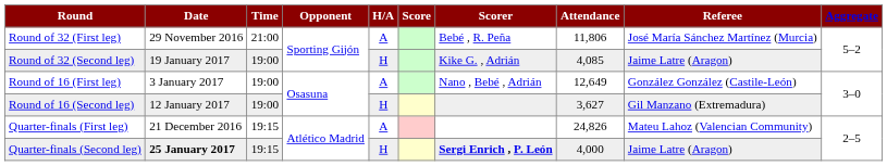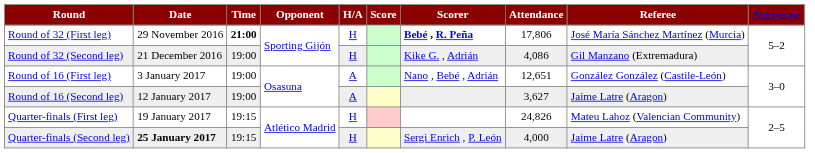Round of 32 (First leg) | Time: normal -> bold
Round of 32 (First leg) | H/A: A -> H
Round of 32 (First leg) | Scorer: normal -> bold
Round of 32 (First leg) | Attendance: 11,806 -> 17,806
Round of 32 (Second leg) | Date: 19 January 2017 -> 21 December 2016
Round of 32 (Second leg) | Attendance: 4,085 -> 4,086
Round of 32 (Second leg) | Referee: Jaime Latre (Aragon) -> Gil Manzano (Extremadura)
Round of 16 (First leg) | Attendance: 12,649 -> 12,651
Round of 16 (Second leg) | H/A: H -> A
Round of 16 (Second leg) | Referee: Gil Manzano (Extremadura) -> Jaime Latre (Aragon)
Quarter-finals (First leg) | Date: 21 December 2016 -> 19 January 2017
Quarter-finals (First leg) | H/A: A -> H
Quarter-finals (Second leg) | Scorer: bold -> normal
